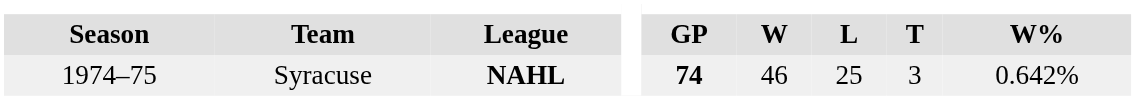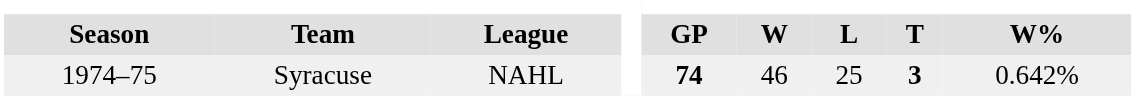Syracuse | League: bold -> normal
Syracuse | T: normal -> bold
